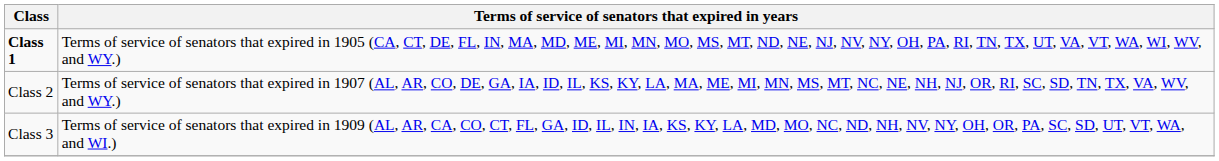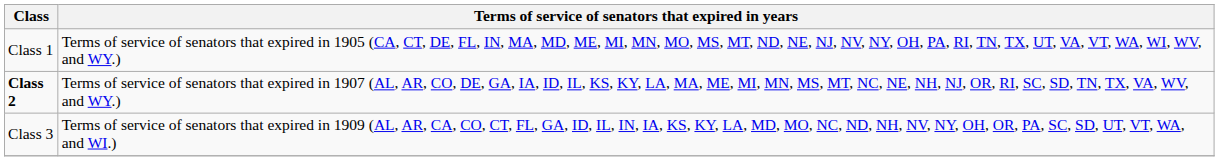Class 1 | Class: bold -> normal
Class 2 | Class: normal -> bold
